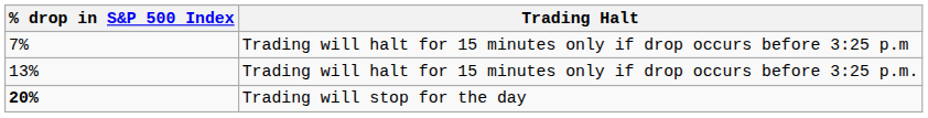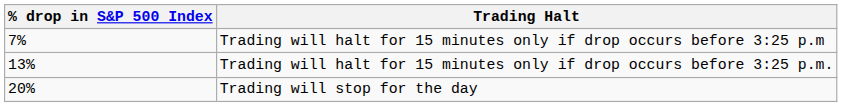Trading will stop for the day | % drop in S&P 500 Index: bold -> normal
